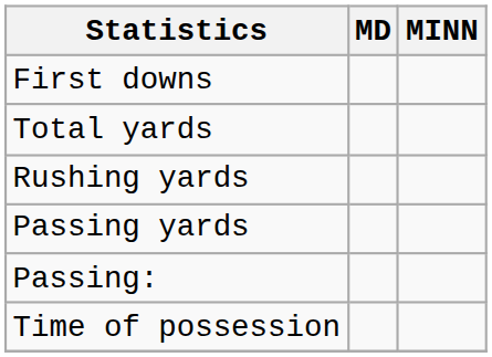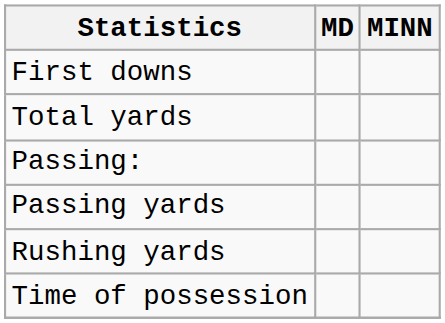rows swapped: Rushing yards <-> Passing:
